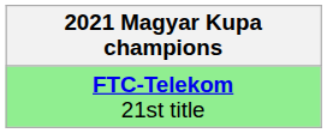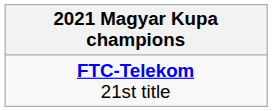row 2 | column 1: lightgreen background -> no background
